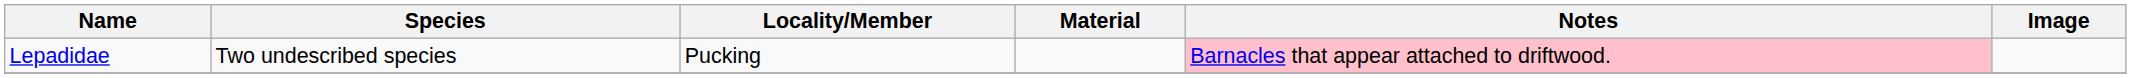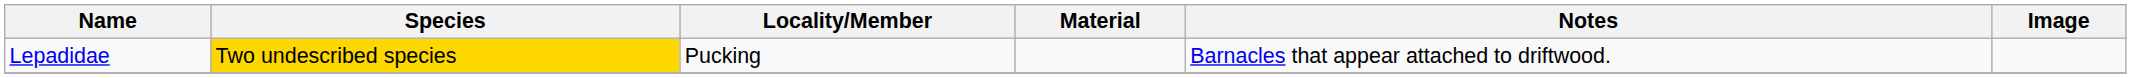Lepadidae | Species: no background -> gold background
Lepadidae | Notes: pink background -> no background
